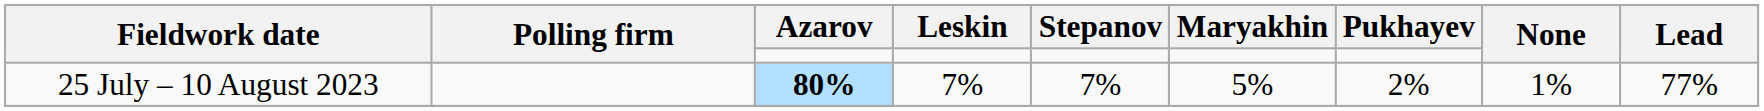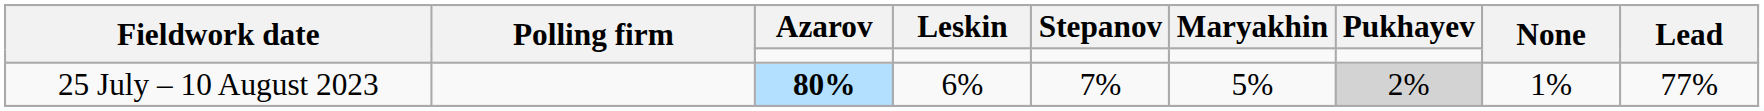25 July – 10 August 2023 | Leskin: 7% -> 6%
25 July – 10 August 2023 | Pukhayev: no background -> lightgrey background
